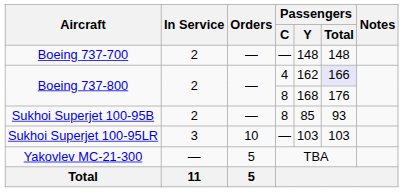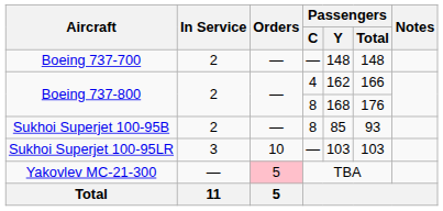Boeing 737-800 / 4 | Passengers / Total: lavender background -> no background
Yakovlev MC-21-300 | Orders: no background -> pink background
